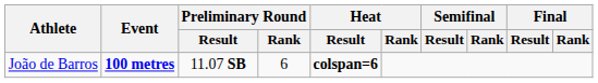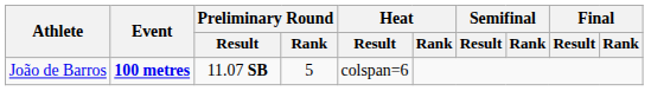João de Barros | Preliminary Round / Rank: 6 -> 5
João de Barros | Heat / Result: bold -> normal
